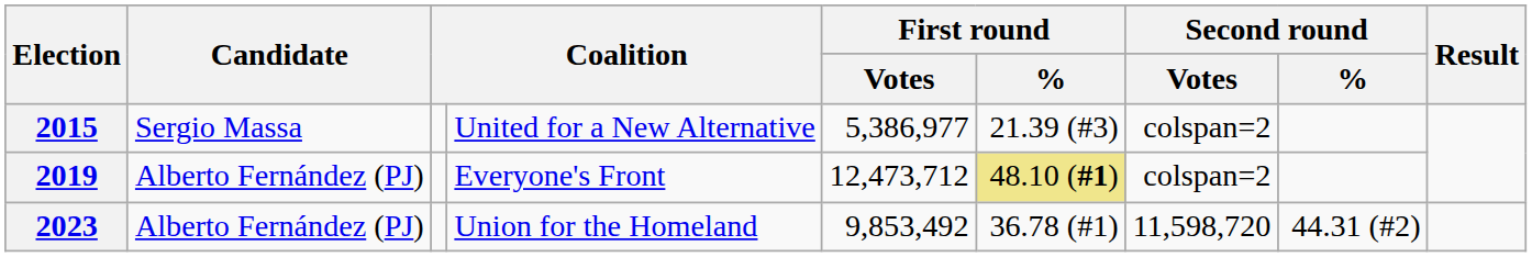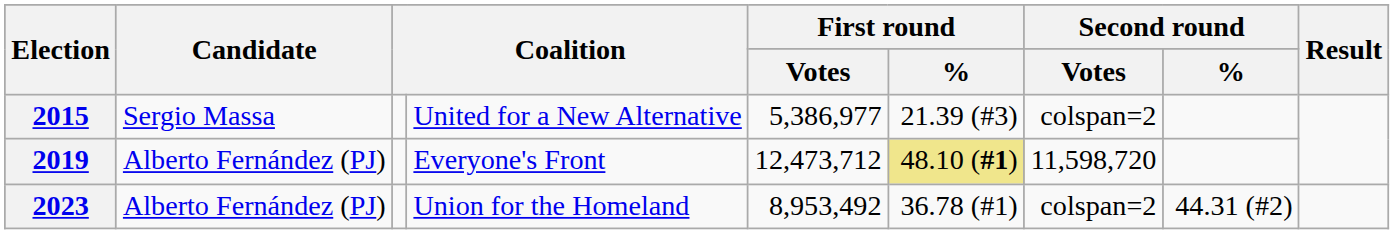2019 | Second round / Votes: colspan=2 -> 11,598,720
2023 | First round / Votes: 9,853,492 -> 8,953,492
2023 | Second round / Votes: 11,598,720 -> colspan=2
